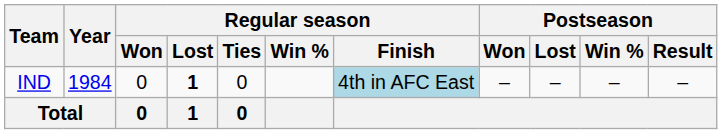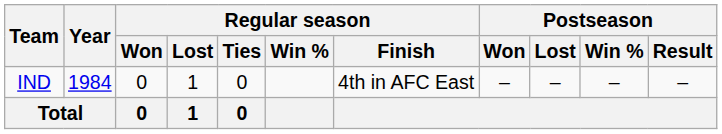IND | Regular season / Lost: bold -> normal
IND | Regular season / Finish: lightblue background -> no background
